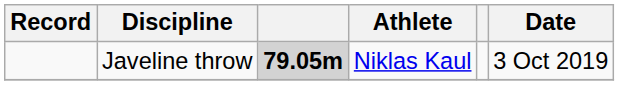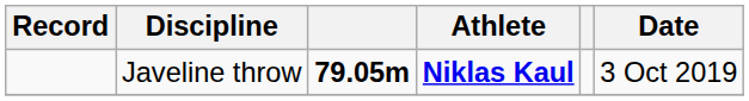Javeline throw | column 3: lightgrey background -> no background
Javeline throw | Athlete: normal -> bold
